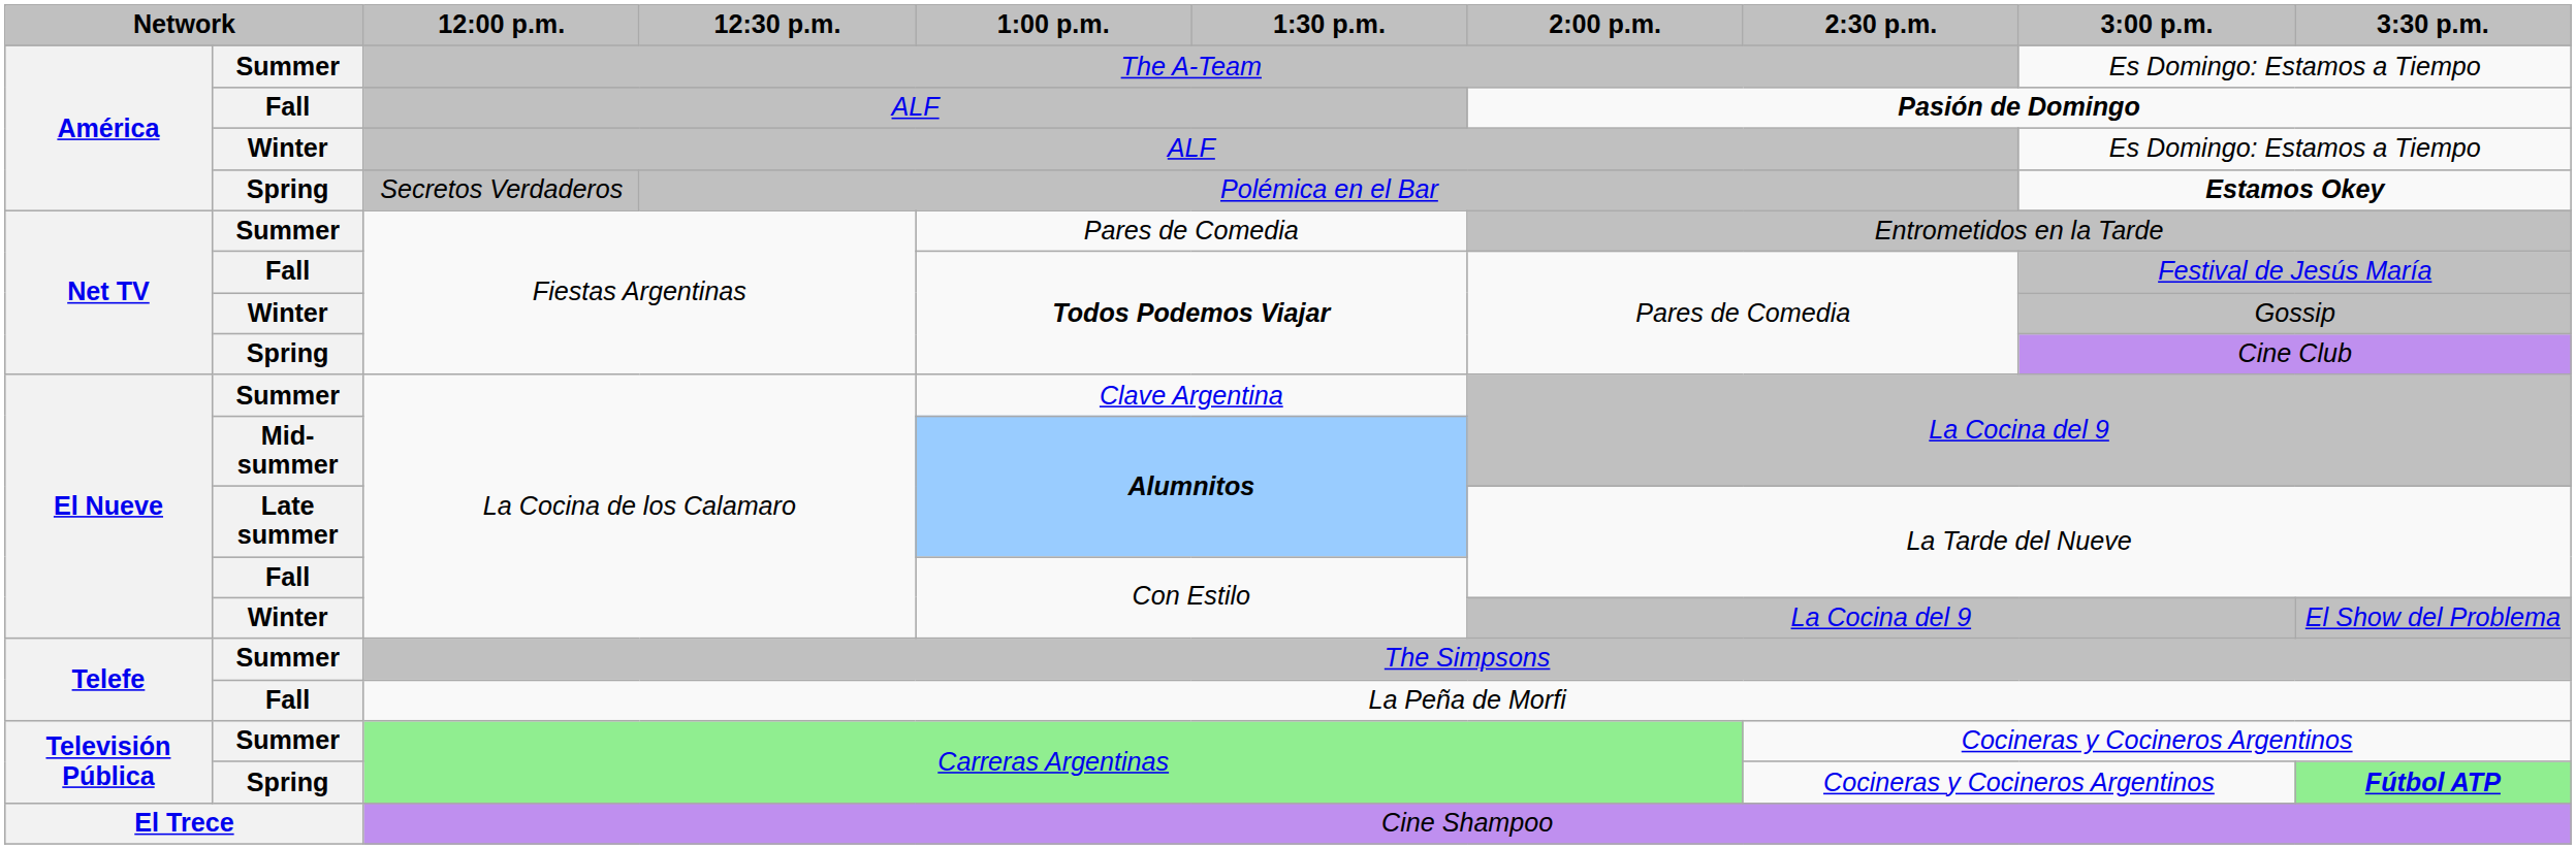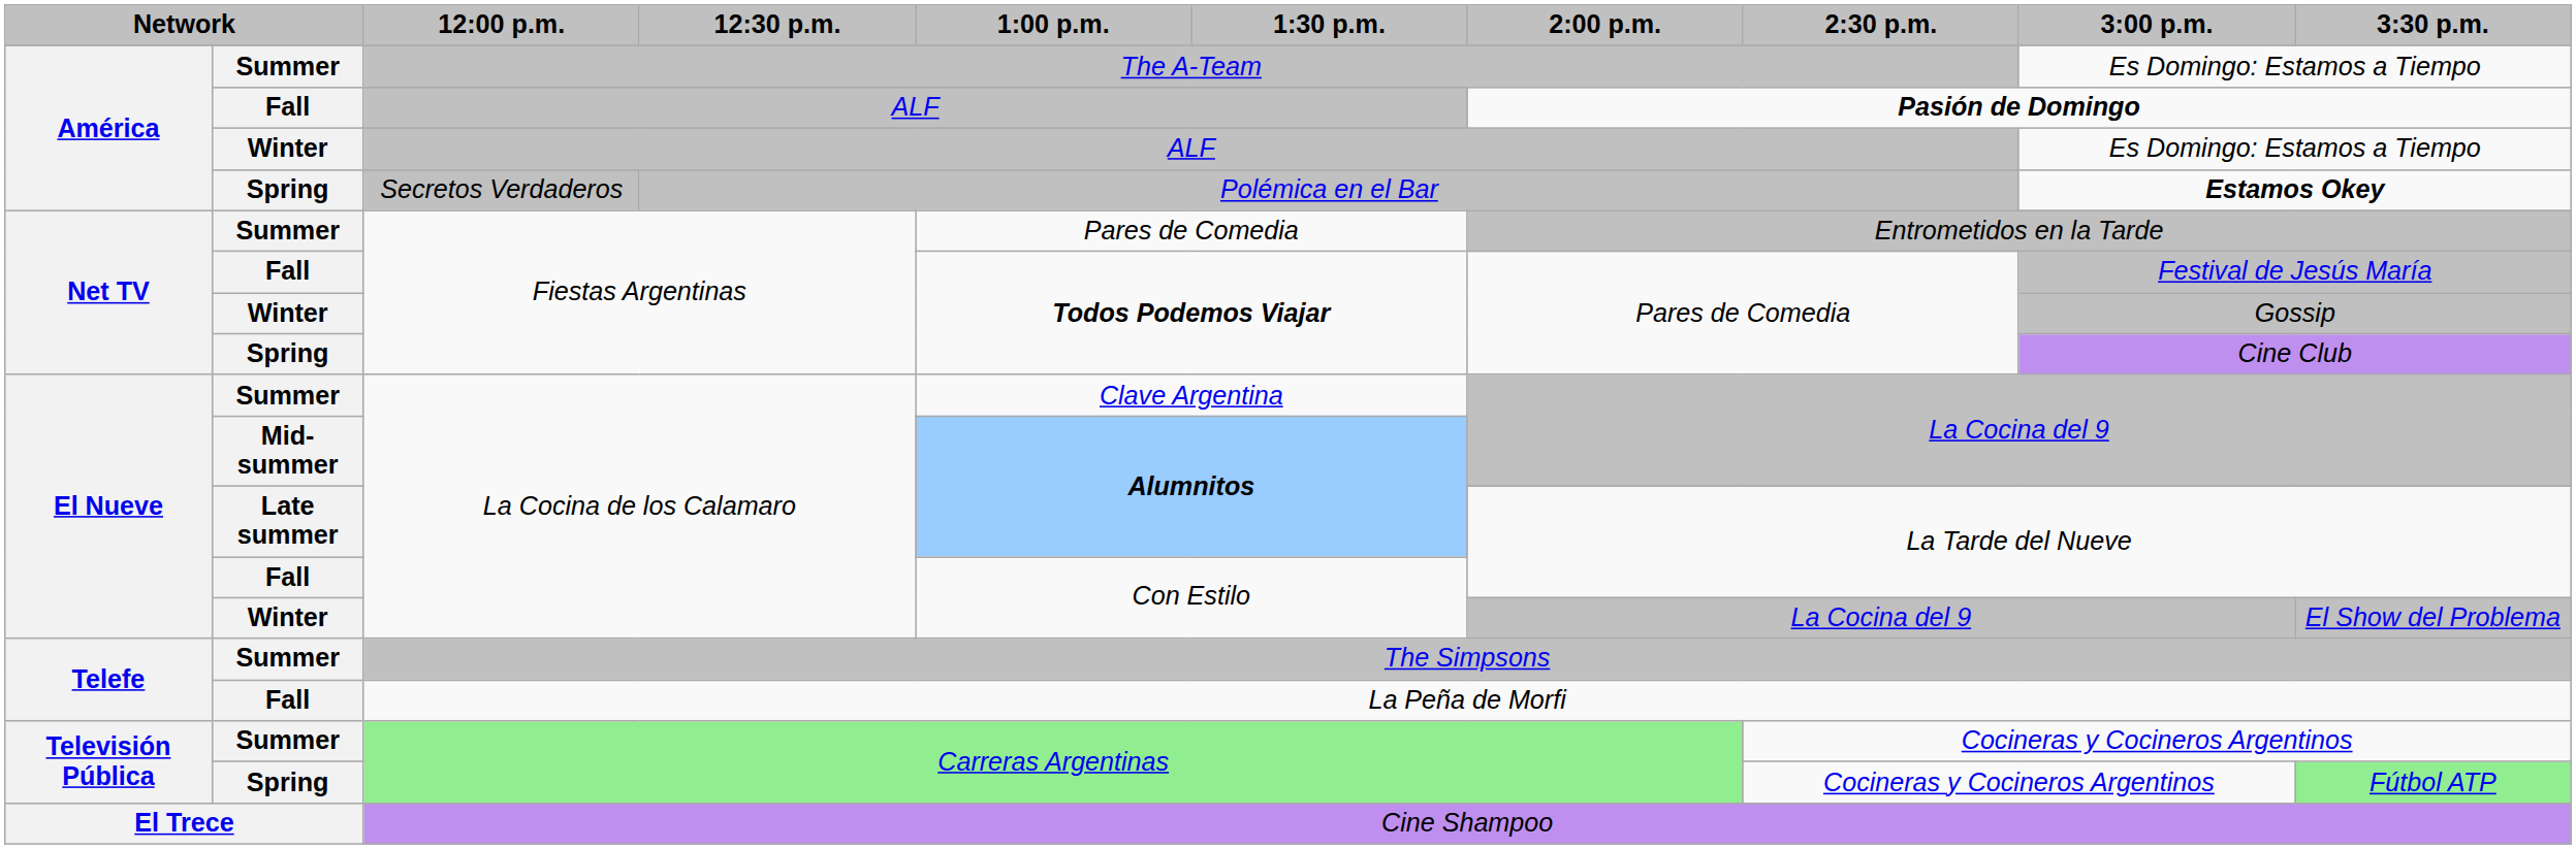Spring / Carreras Argentinas | 3:30 p.m.: bold -> normal
